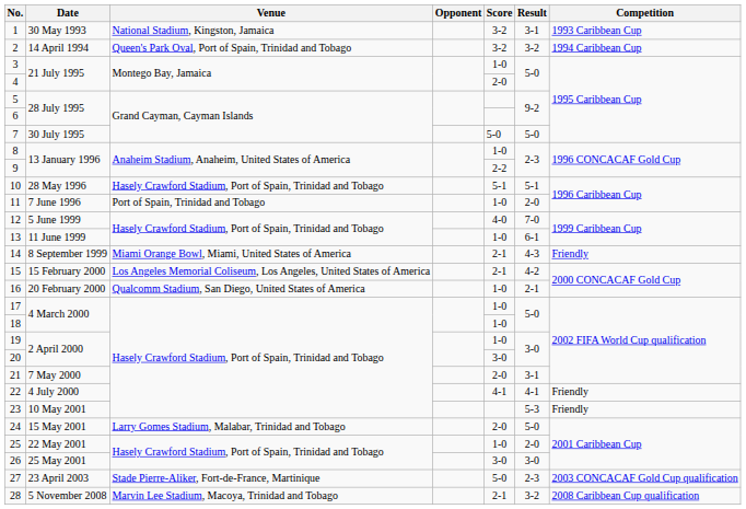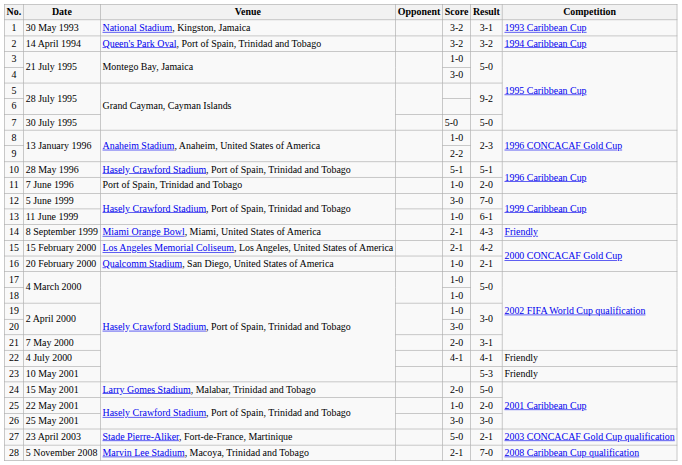4 | Score: 2-0 -> 3-0
12 | Score: 4-0 -> 3-0
27 | Result: 2-3 -> 2-1
28 | Result: 3-2 -> 7-0
